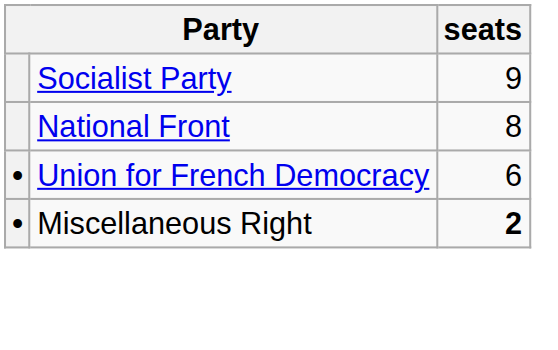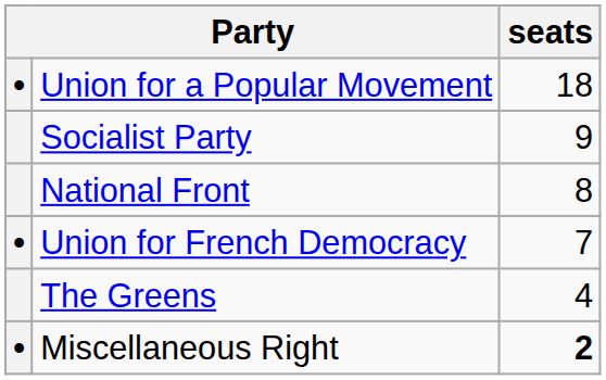+ row: • | Union for a Popular Movement | 18
Union for French Democracy | seats: 6 -> 7
+ row: The Greens | 4
